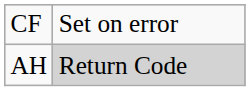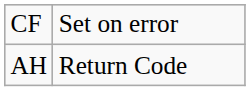AH | column 2: lightgrey background -> no background
